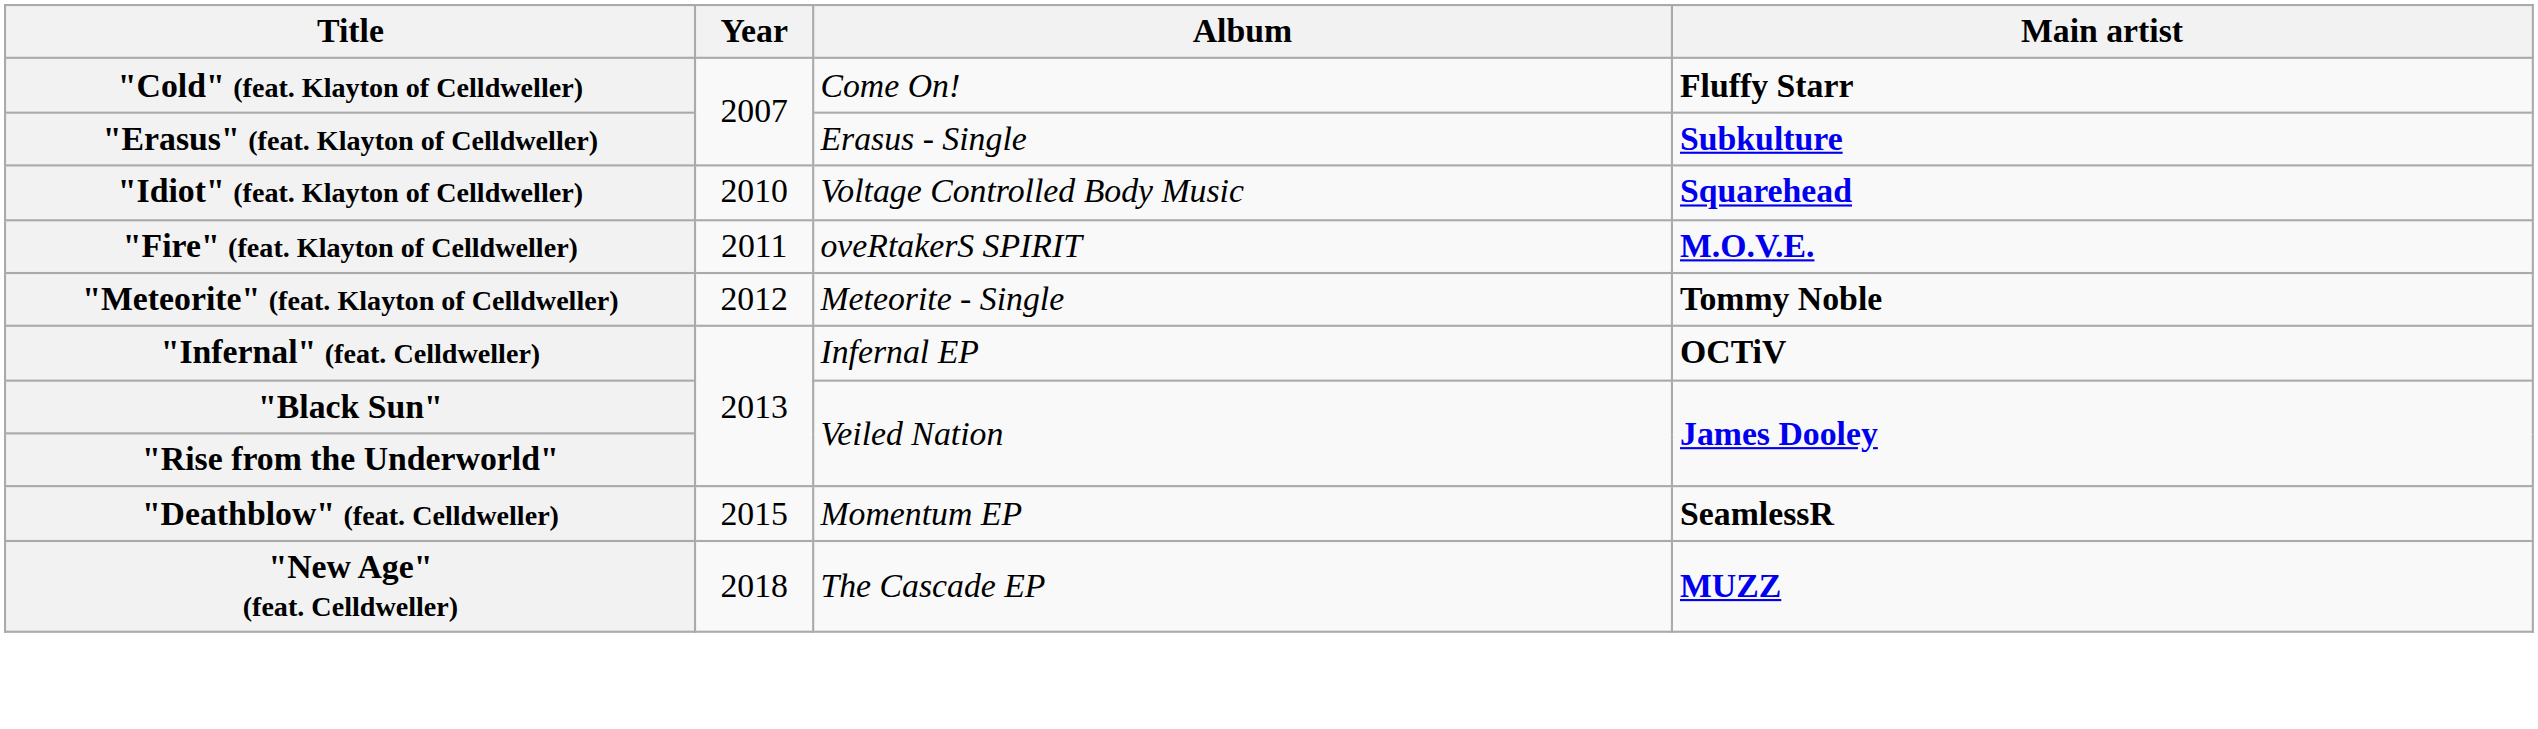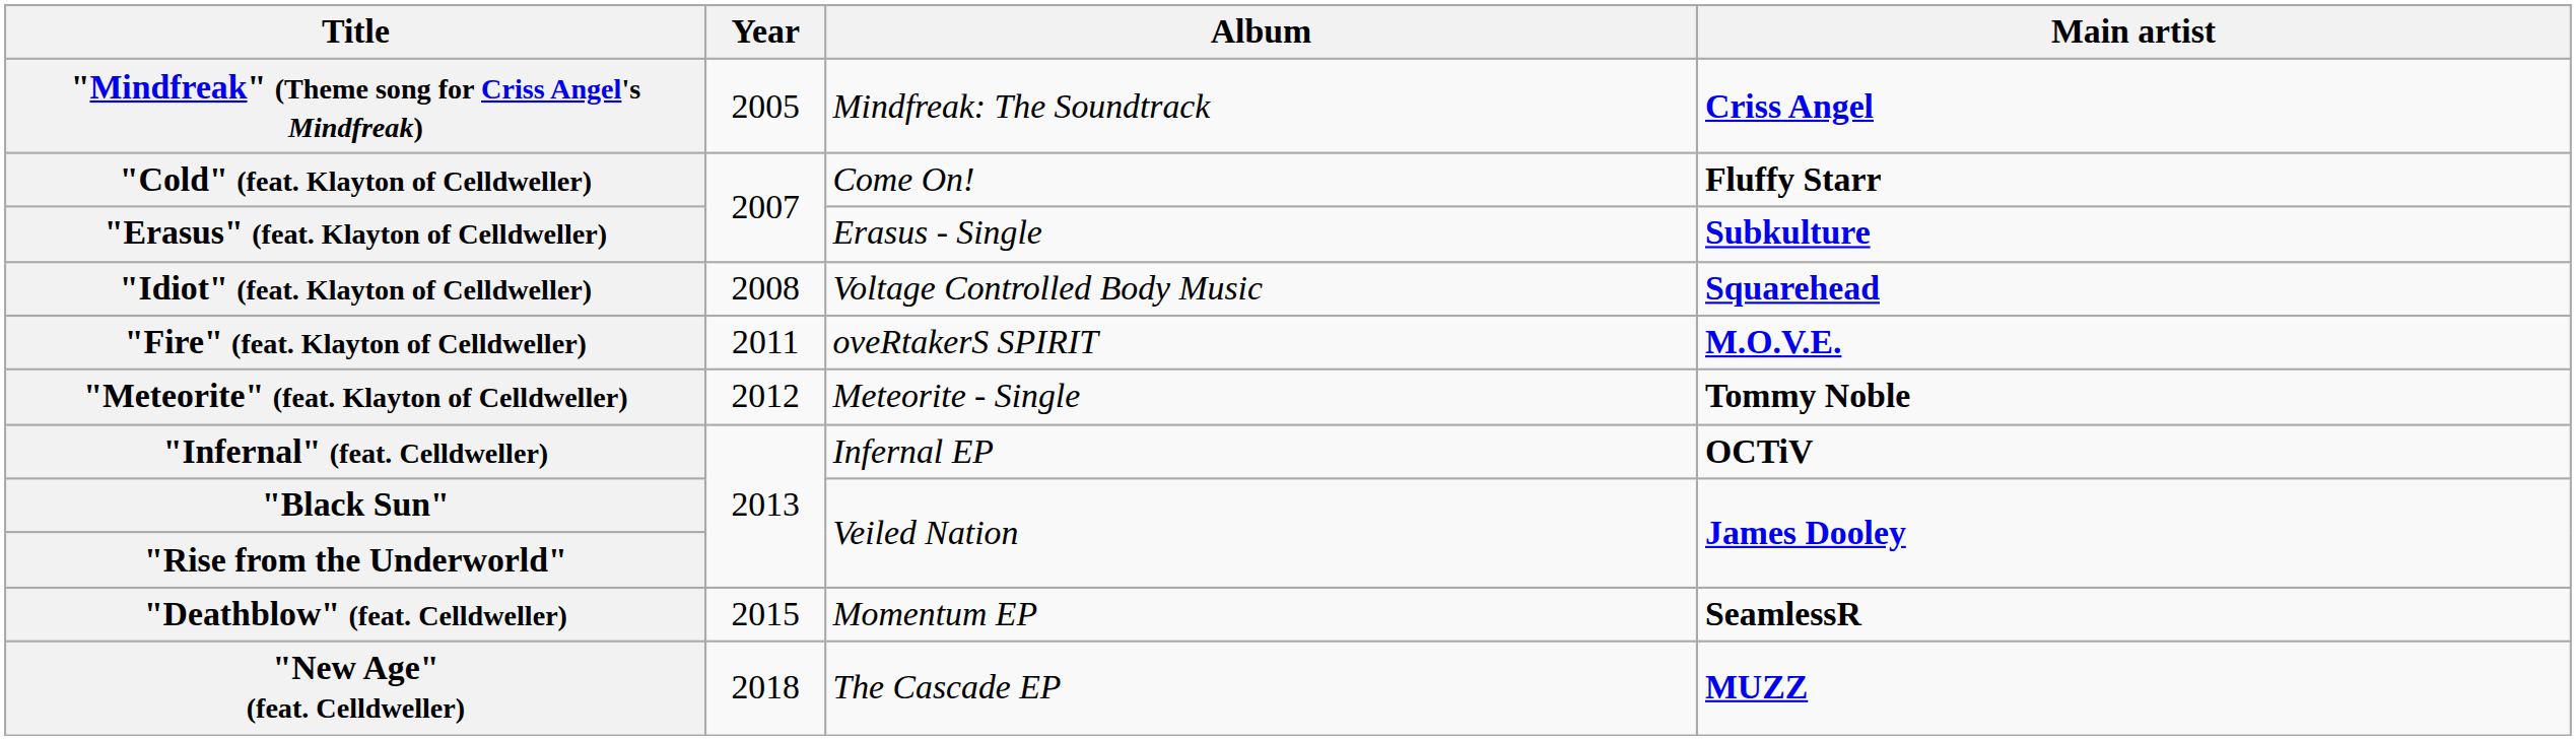+ row: "Mindfreak" (Theme song for Criss Angel's Mindfreak) | 2005 | Mindfreak: The Soundtrack | Criss Angel
"Idiot" (feat. Klayton of Celldweller) | Year: 2010 -> 2008
